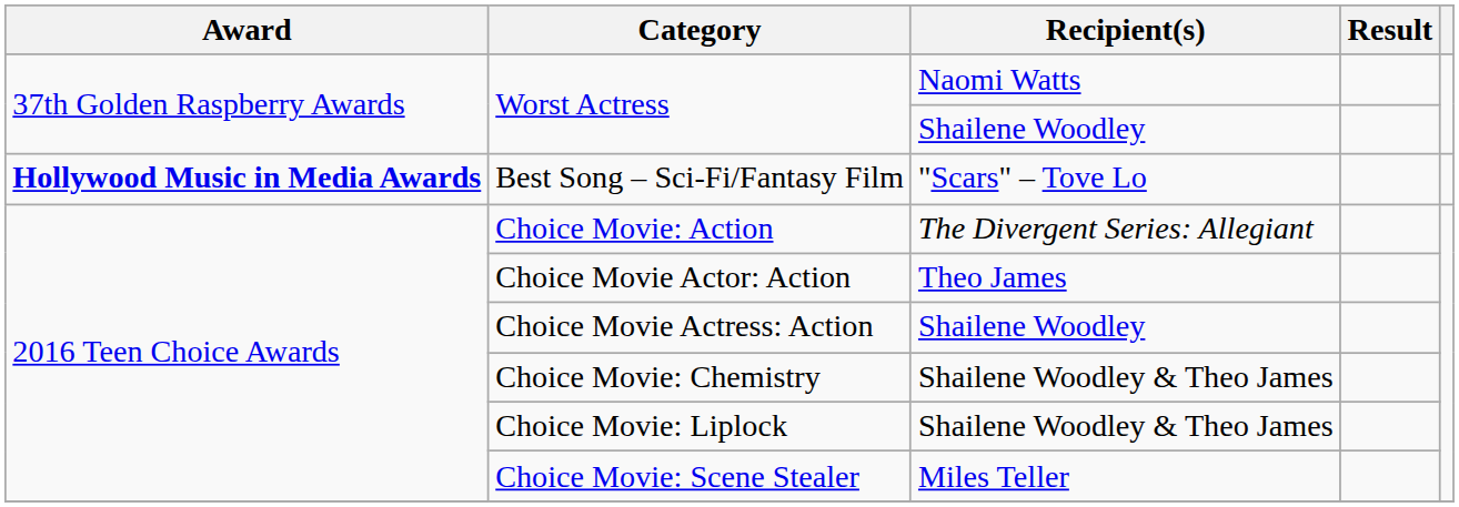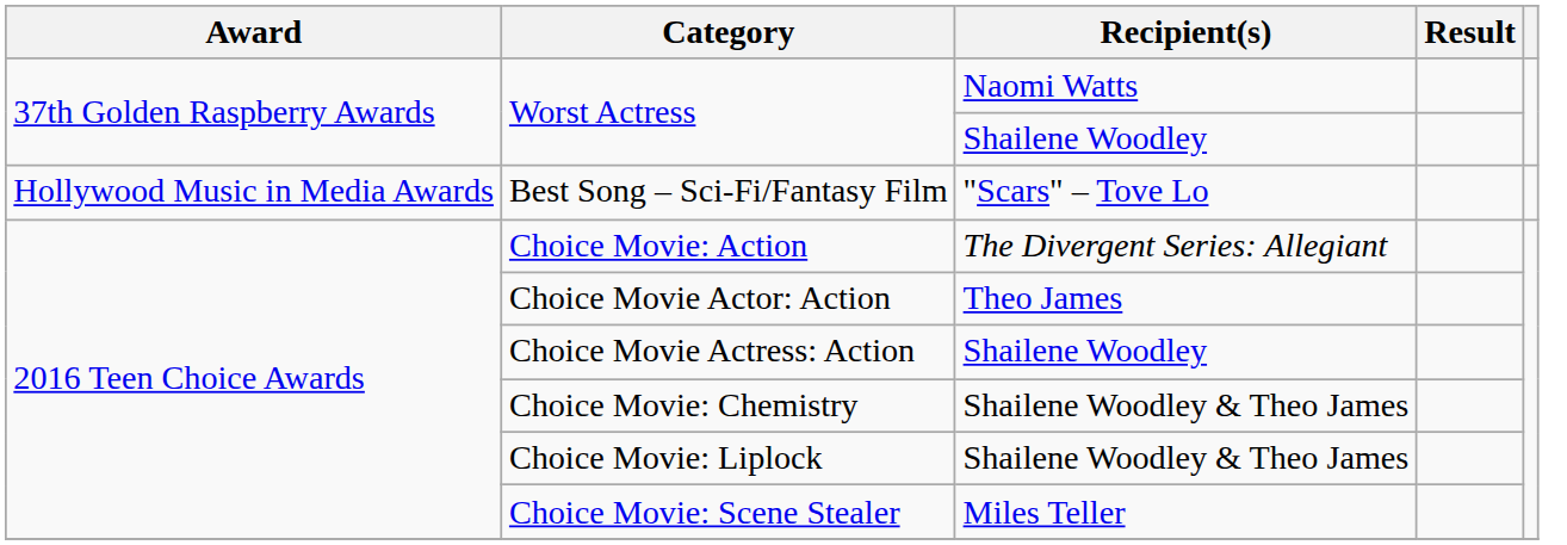Best Song – Sci-Fi/Fantasy Film | Award: bold -> normal
